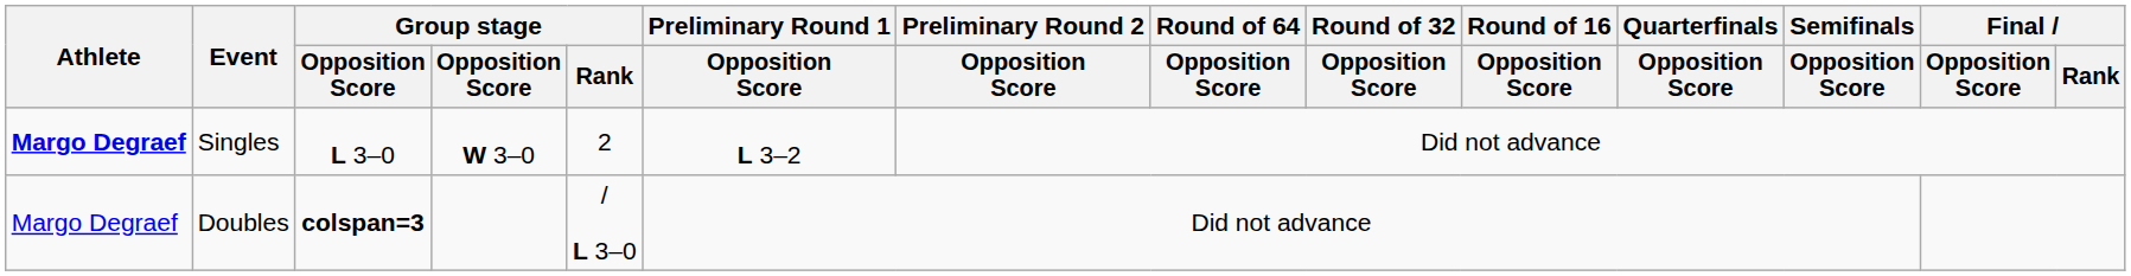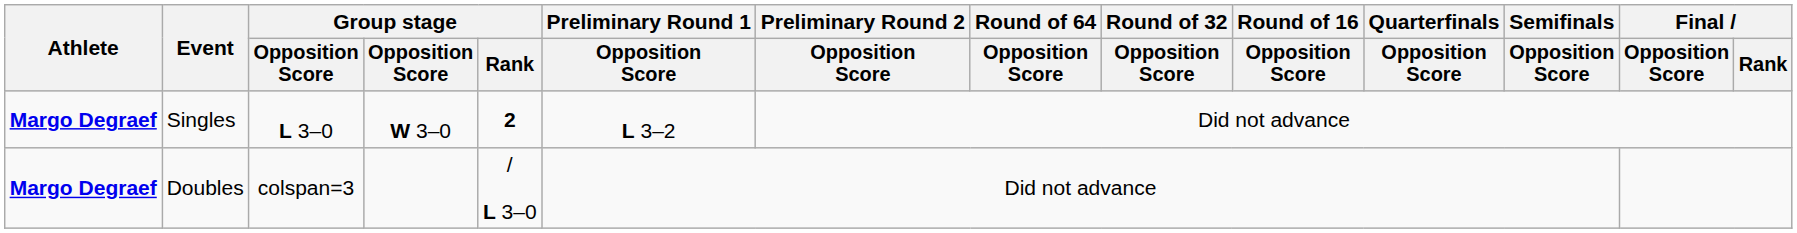Singles | Group stage / Rank: normal -> bold
Doubles | Athlete: normal -> bold
Doubles | column 3: bold -> normal
